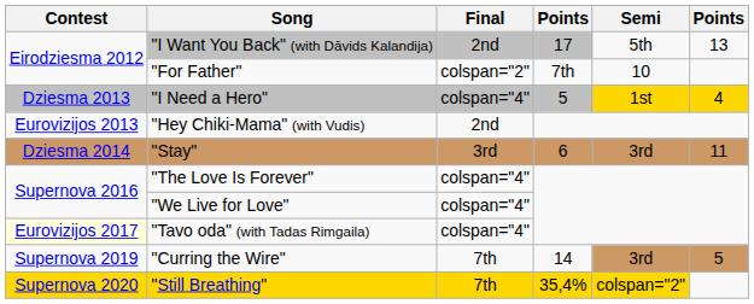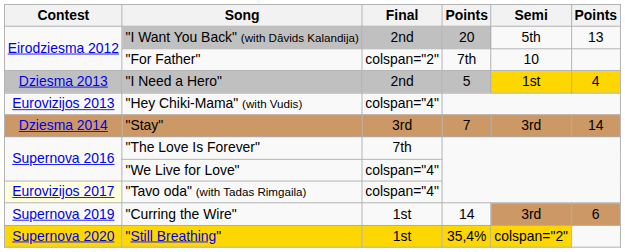"I Want You Back" (with Dāvids Kalandija) | column 4: 17 -> 20
"I Need a Hero" | Final: colspan="4" -> 2nd
"Hey Chiki-Mama" (with Vudis) | Final: 2nd -> colspan="4"
"Stay" | column 4: 6 -> 7
"Stay" | column 6: 11 -> 14
"The Love Is Forever" | Final: colspan="4" -> 7th
"Curring the Wire" | Final: 7th -> 1st
"Curring the Wire" | column 6: 5 -> 6
"Still Breathing" | Final: 7th -> 1st
